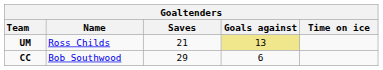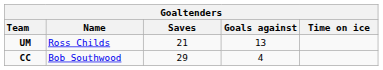UM | Goals against: khaki background -> no background
CC | Goals against: 6 -> 4
